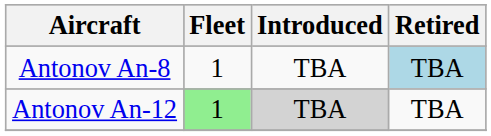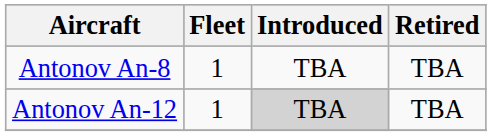Antonov An-8 | Retired: lightblue background -> no background
Antonov An-12 | Fleet: lightgreen background -> no background
